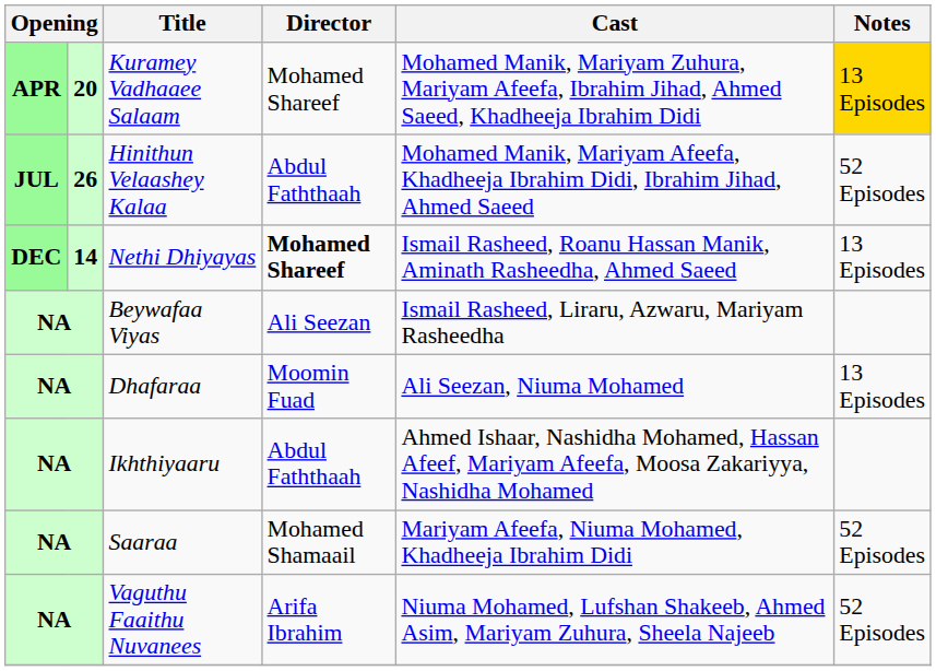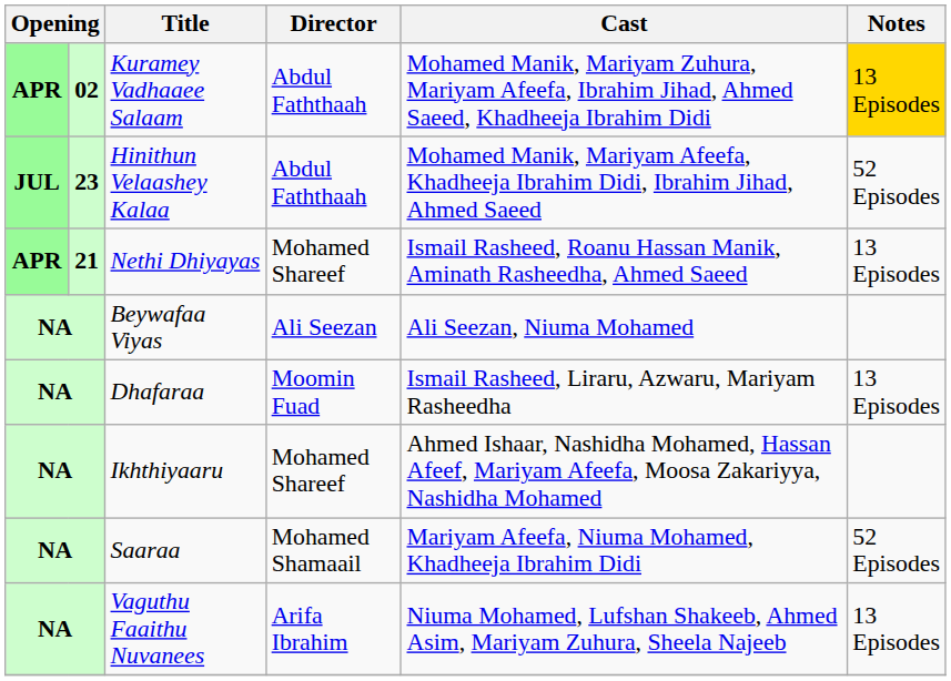Kuramey Vadhaaee Salaam | column 2: 20 -> 02
Kuramey Vadhaaee Salaam | Director: Mohamed Shareef -> Abdul Faththaah
Hinithun Velaashey Kalaa | column 2: 26 -> 23
Nethi Dhiyayas | column 1: DEC -> APR
Nethi Dhiyayas | column 2: 14 -> 21
Nethi Dhiyayas | Director: bold -> normal
Beywafaa Viyas | Cast: Ismail Rasheed, Liraru, Azwaru, Mariyam Rasheedha -> Ali Seezan, Niuma Mohamed
Dhafaraa | Cast: Ali Seezan, Niuma Mohamed -> Ismail Rasheed, Liraru, Azwaru, Mariyam Rasheedha
Ikhthiyaaru | Director: Abdul Faththaah -> Mohamed Shareef
Vaguthu Faaithu Nuvanees | Notes: 52 Episodes -> 13 Episodes
